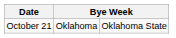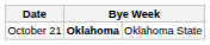October 21 | column 2: normal -> bold
